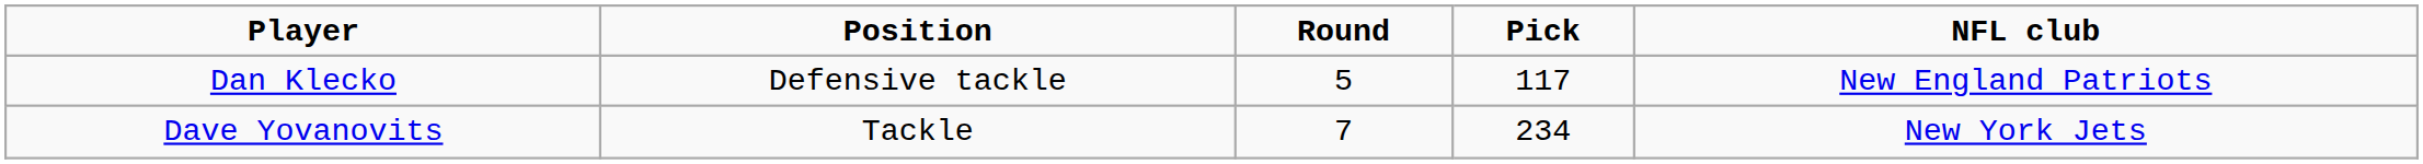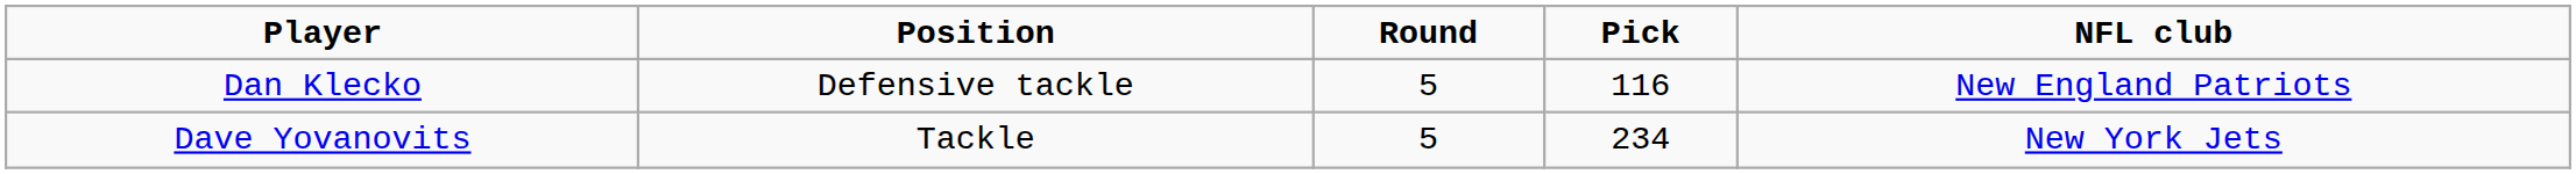Dan Klecko | Pick: 117 -> 116
Dave Yovanovits | Round: 7 -> 5
